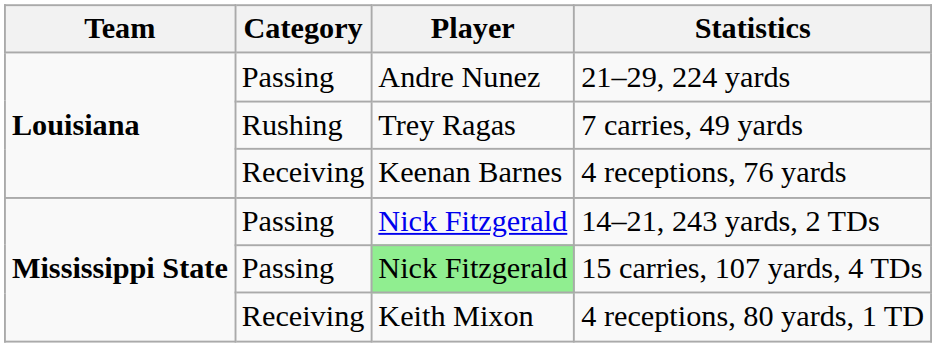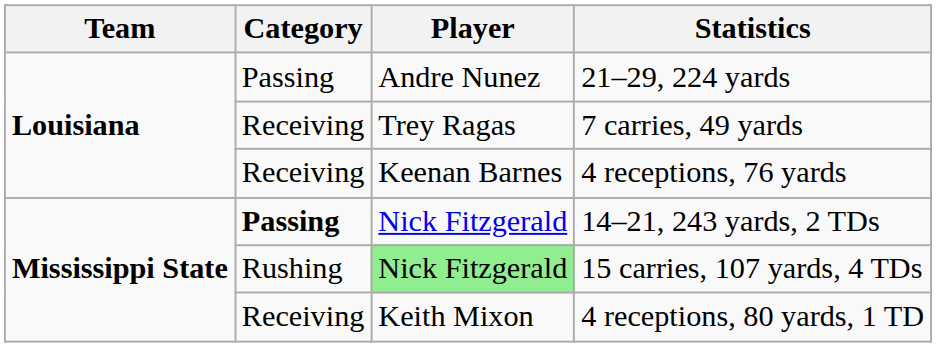7 carries, 49 yards | Category: Rushing -> Receiving
14–21, 243 yards, 2 TDs | Category: normal -> bold
15 carries, 107 yards, 4 TDs | Category: Passing -> Rushing
